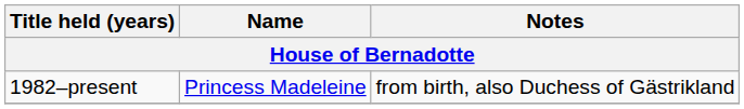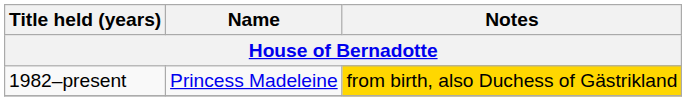1982–present | Notes: no background -> gold background
